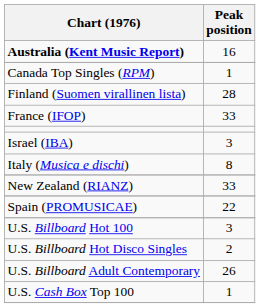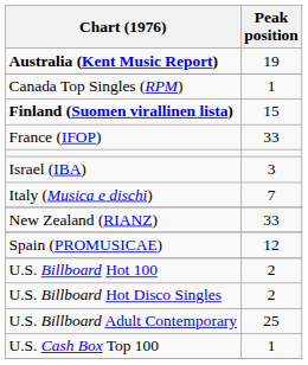row 2 | Peak position: 16 -> 19
row 4 | Chart (1976): normal -> bold
row 4 | Peak position: 28 -> 15
row 8 | Peak position: 8 -> 7
row 10 | Peak position: 22 -> 12
row 11 | Peak position: 3 -> 2
row 13 | Peak position: 26 -> 25
